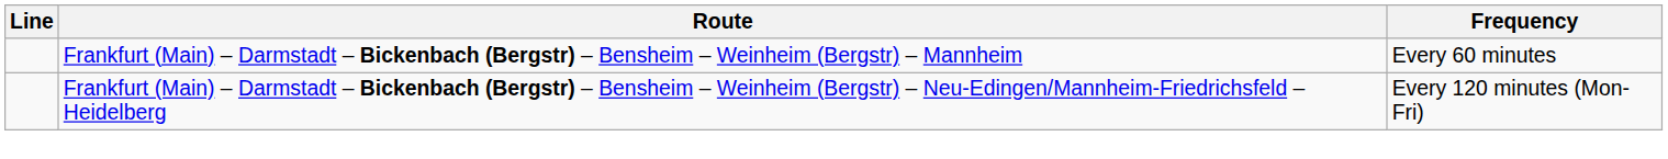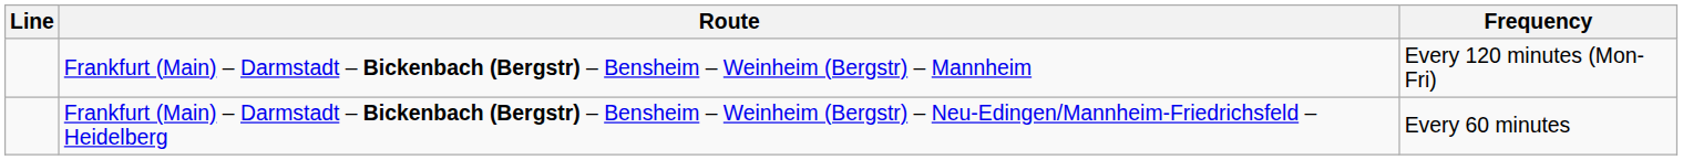row 2 | Frequency: Every 60 minutes -> Every 120 minutes (Mon-Fri)
row 3 | Frequency: Every 120 minutes (Mon-Fri) -> Every 60 minutes
